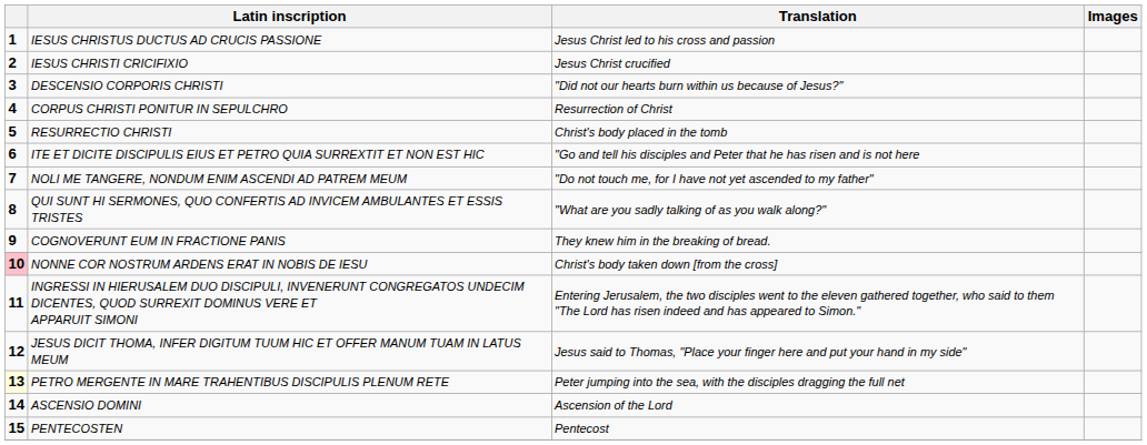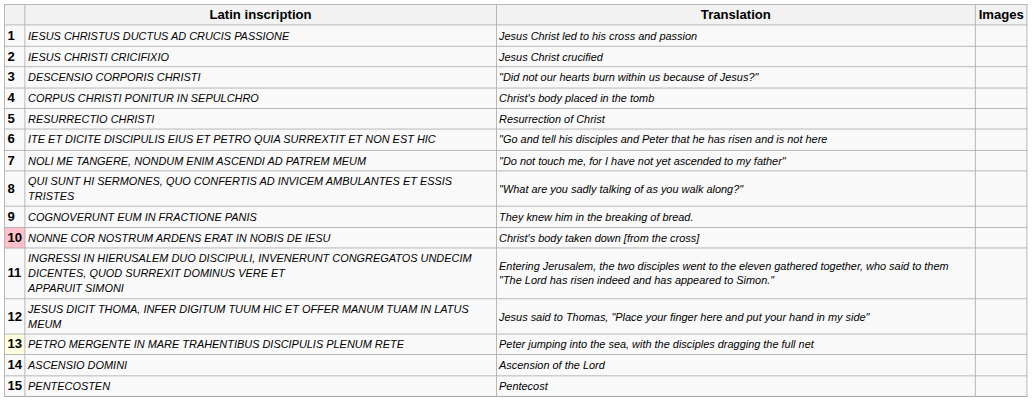CORPUS CHRISTI PONITUR IN SEPULCHRO | Translation: Resurrection of Christ -> Christ's body placed in the tomb
RESURRECTIO CHRISTI | Translation: Christ's body placed in the tomb -> Resurrection of Christ
